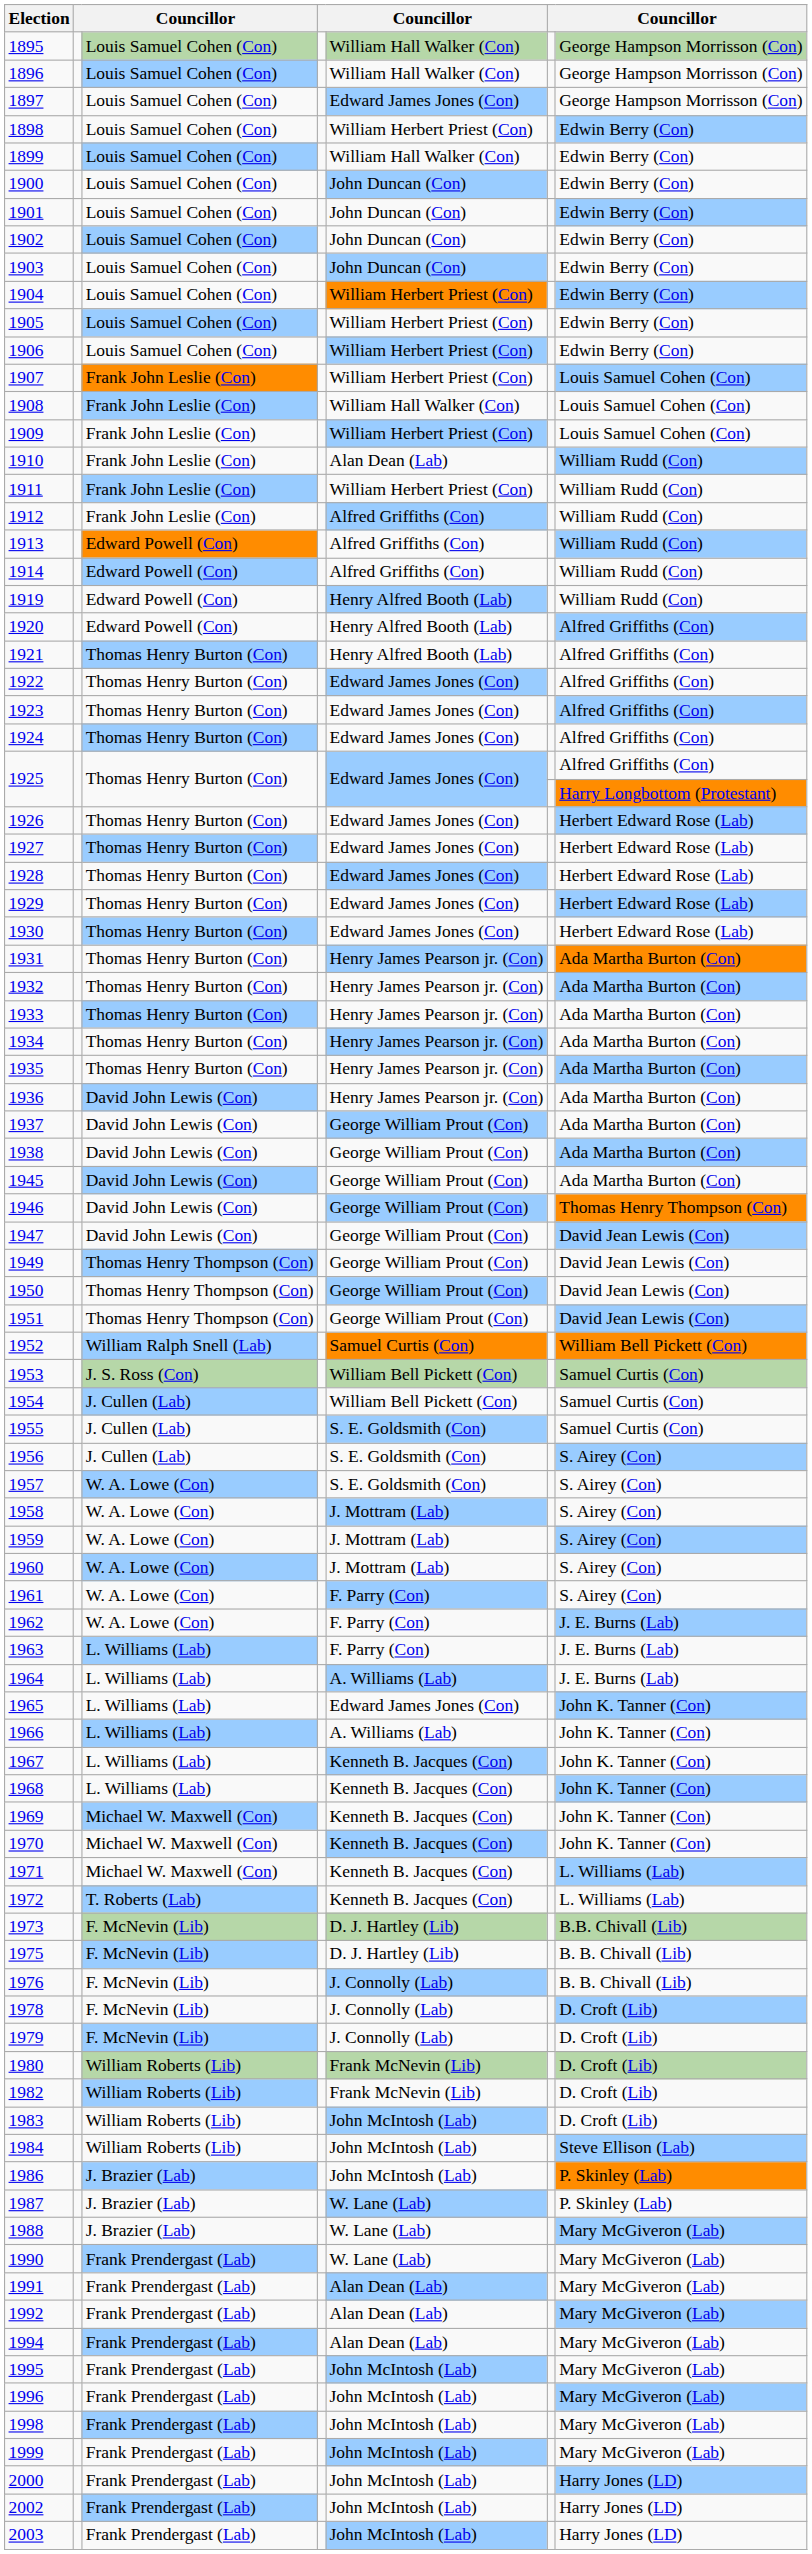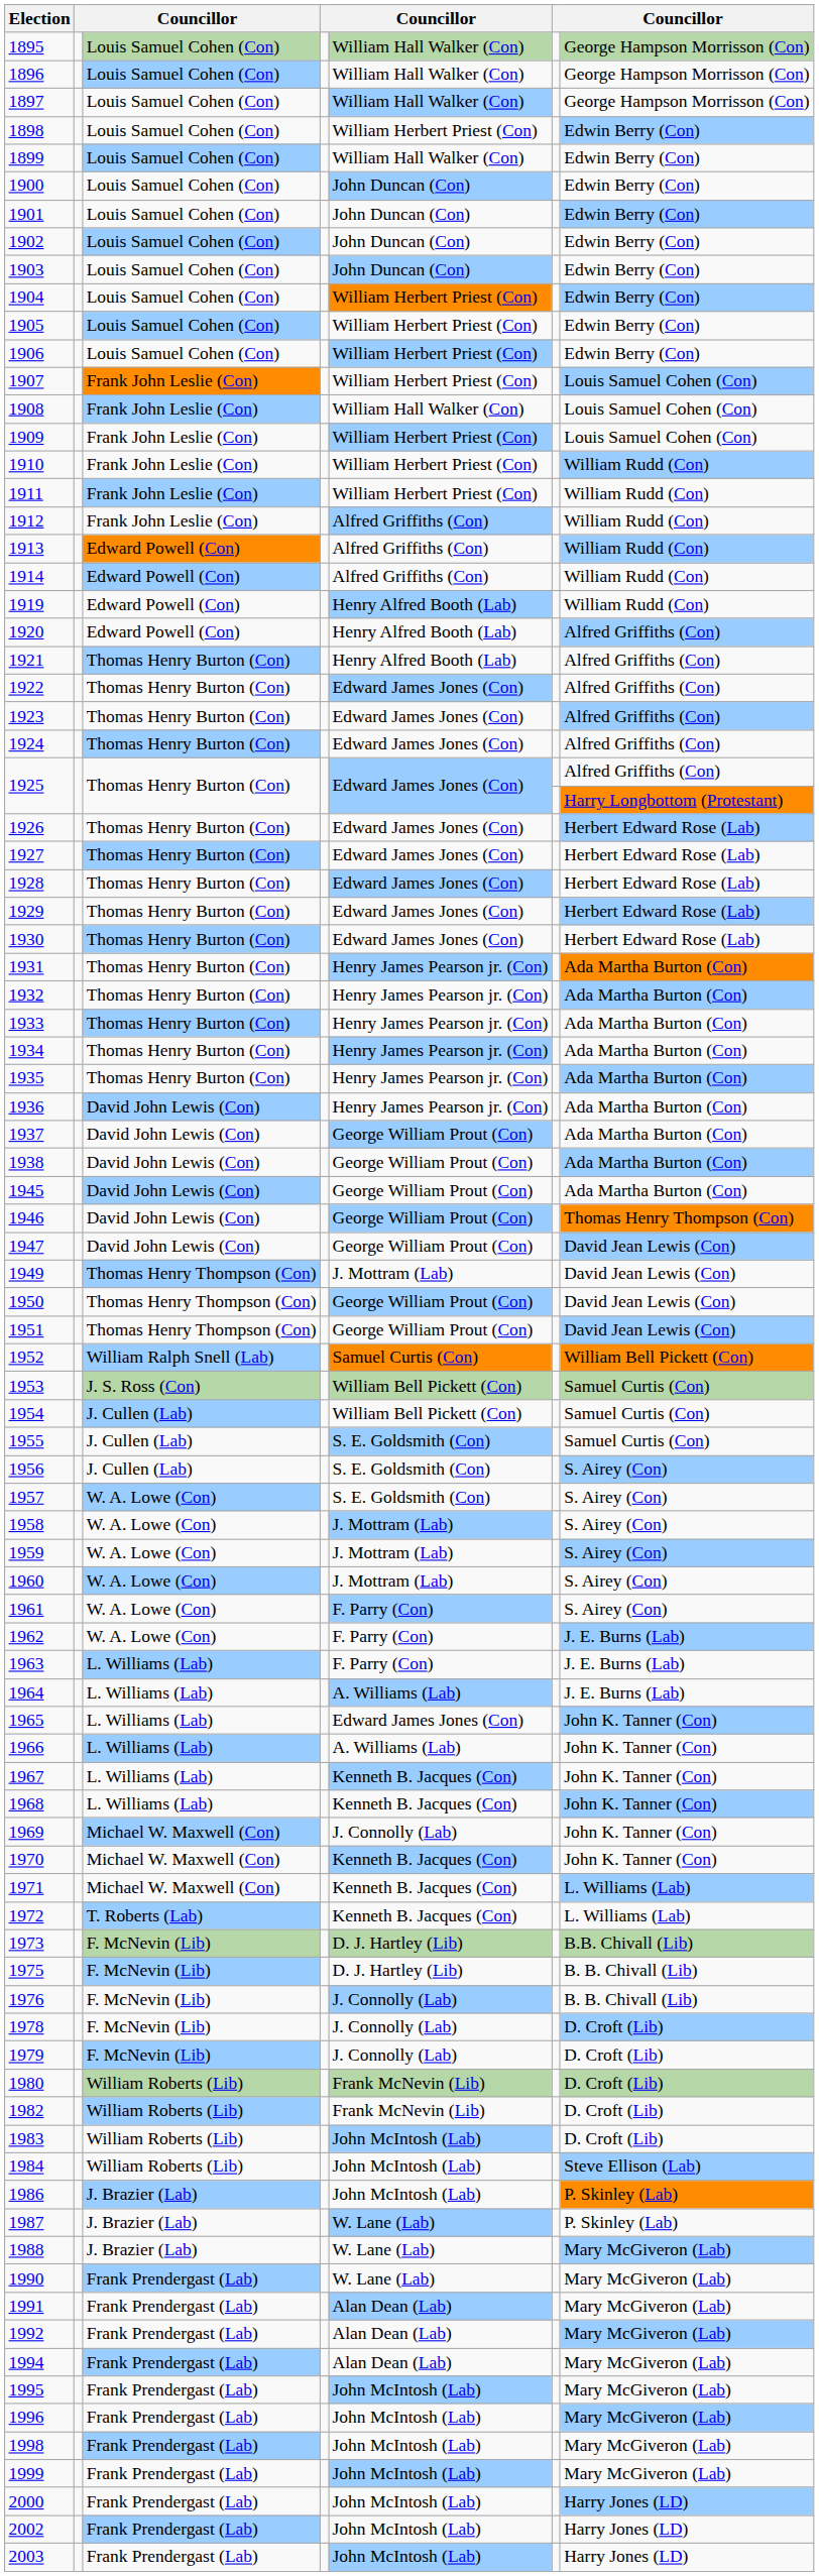1897 | column 5: Edward James Jones (Con) -> William Hall Walker (Con)
1910 | column 5: Alan Dean (Lab) -> William Herbert Priest (Con)
1949 | column 5: George William Prout (Con) -> J. Mottram (Lab)
1969 | column 5: Kenneth B. Jacques (Con) -> J. Connolly (Lab)
